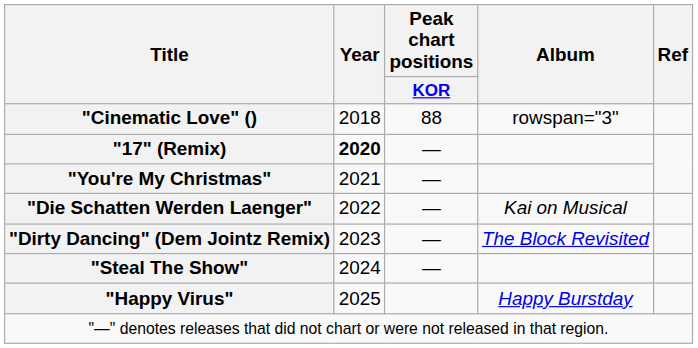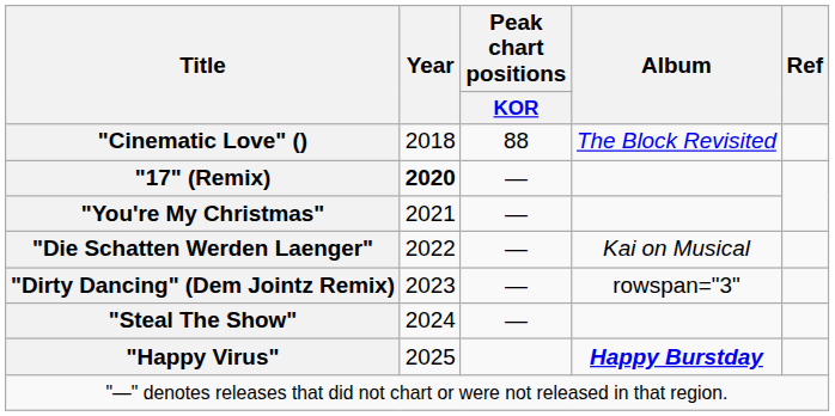"Cinematic Love" () | Album: rowspan="3" -> The Block Revisited
"Dirty Dancing" (Dem Jointz Remix) | Album: The Block Revisited -> rowspan="3"
"Happy Virus" | Album: normal -> bold
